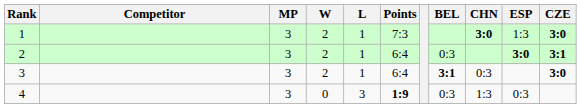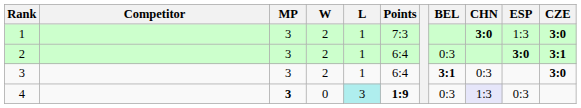4 | MP: normal -> bold
4 | L: no background -> paleturquoise background
4 | CHN: no background -> lavender background
